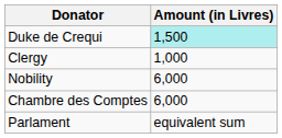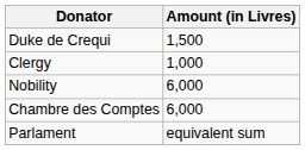Duke de Crequi | Amount (in Livres): paleturquoise background -> no background
